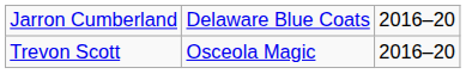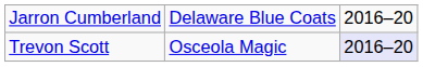Trevon Scott | column 3: no background -> lavender background
